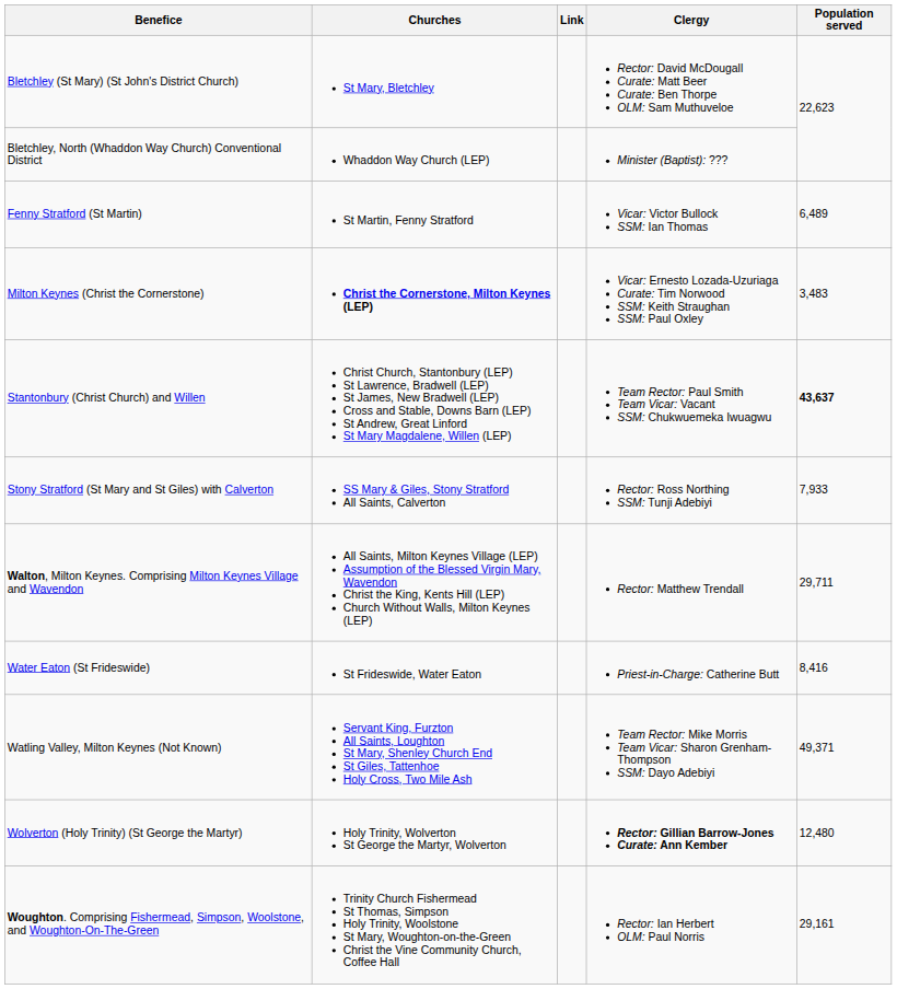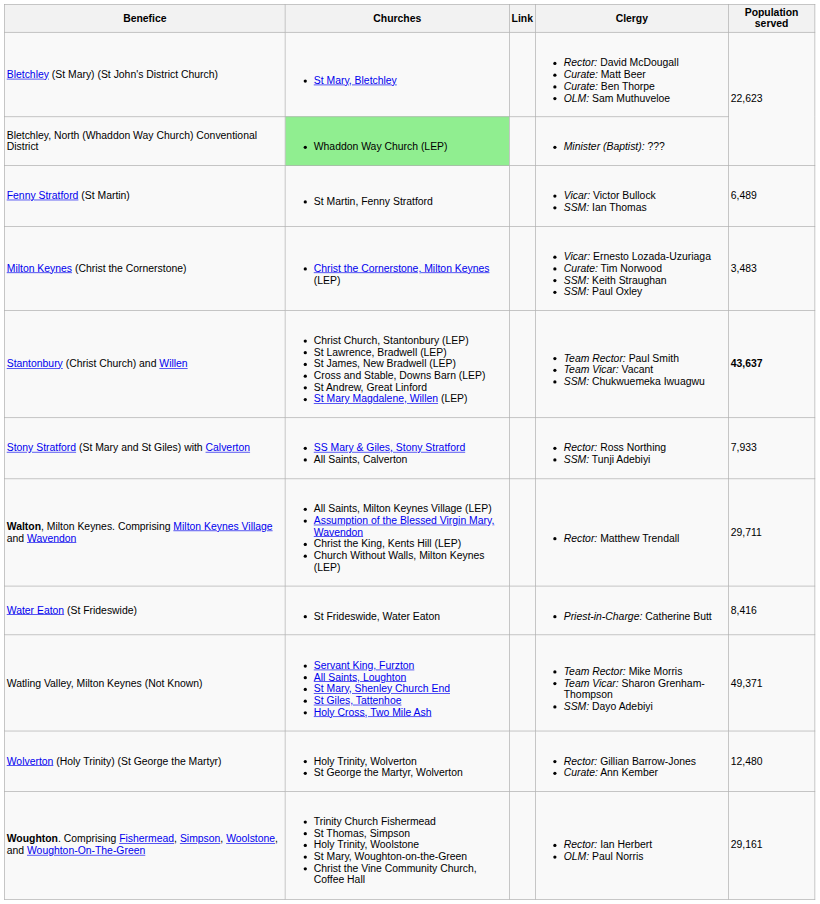Bletchley, North (Whaddon Way Church) Conventional District | Churches: no background -> lightgreen background
Milton Keynes (Christ the Cornerstone) | Churches: bold -> normal
Wolverton (Holy Trinity) (St George the Martyr) | Clergy: bold -> normal
